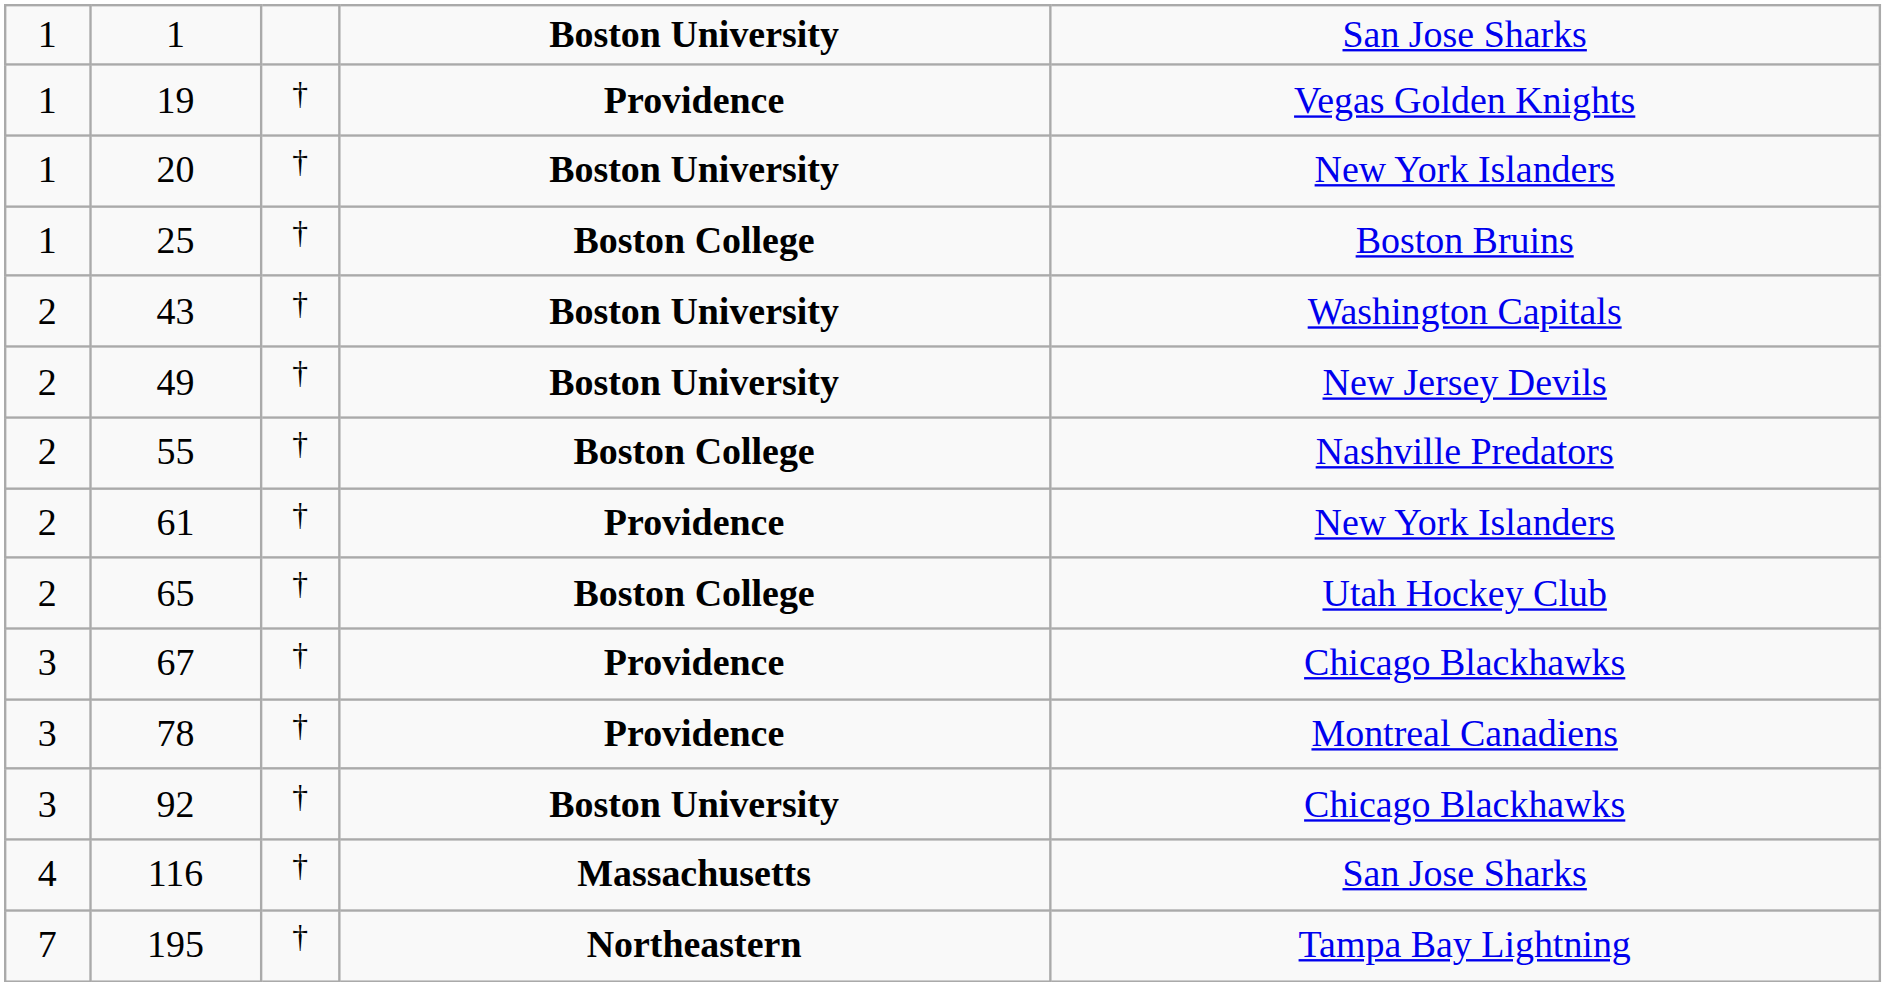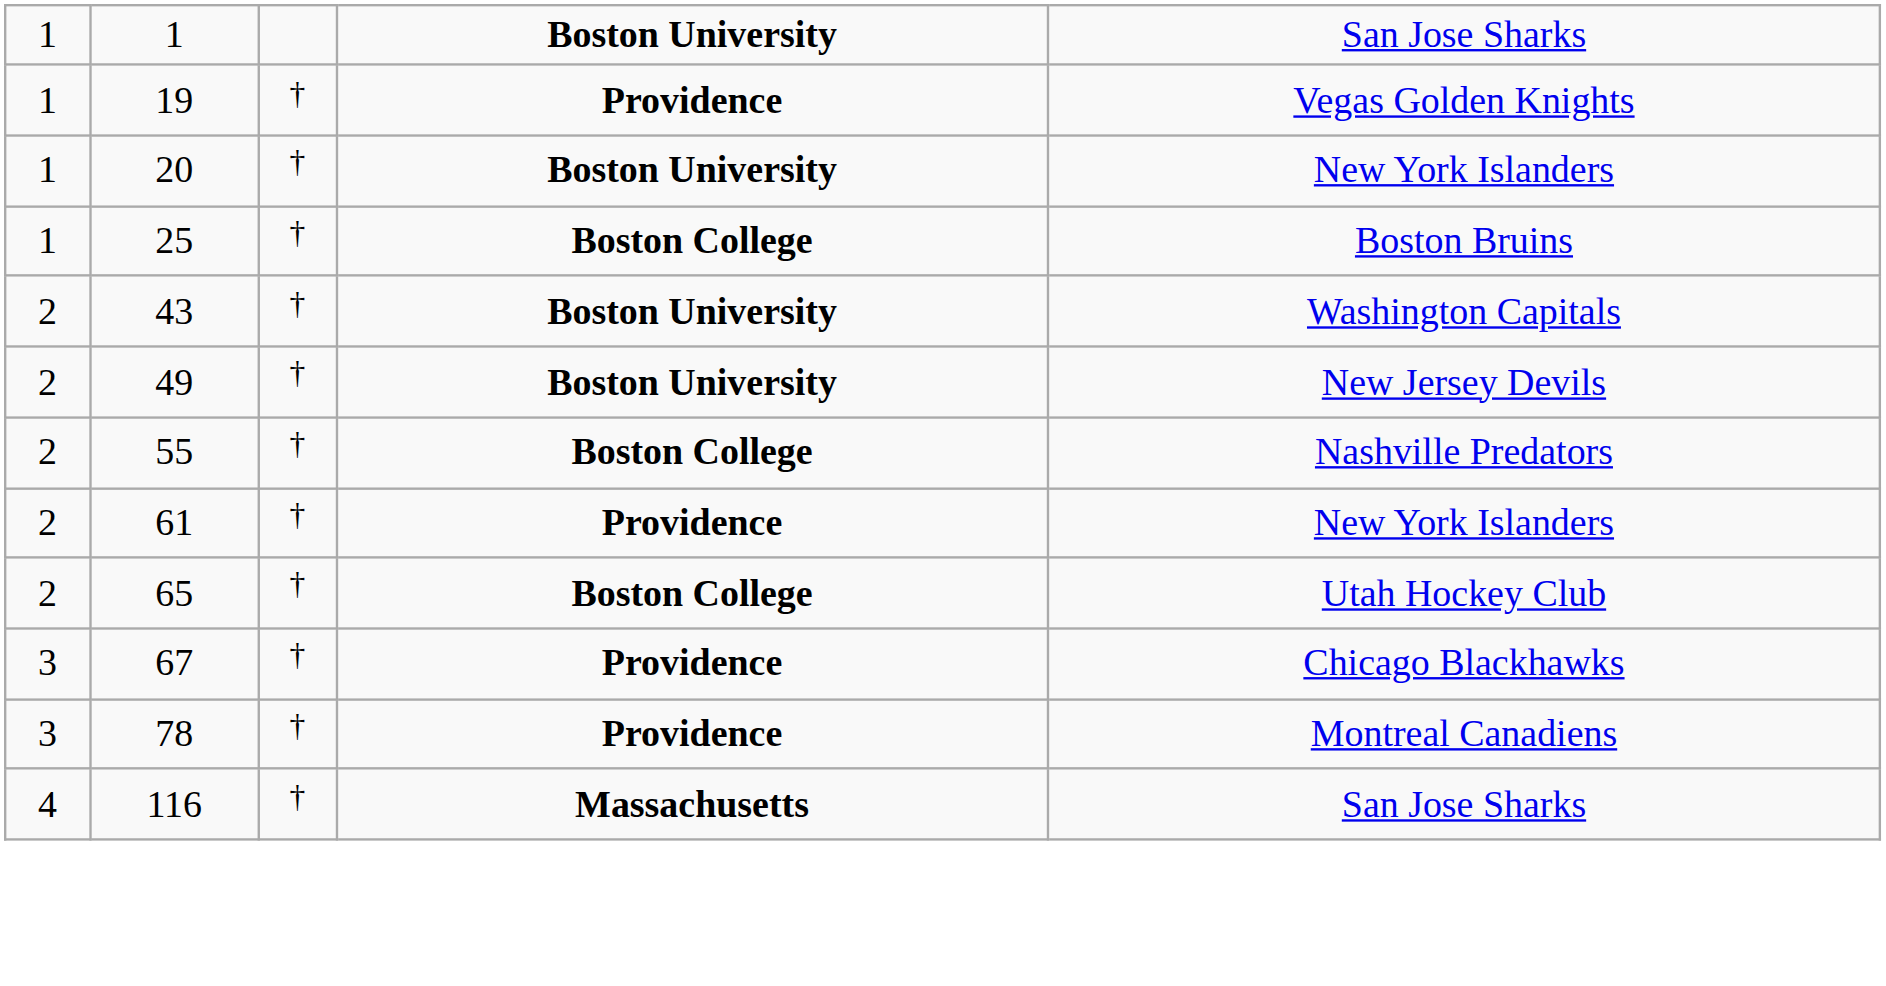- row: 3 | 92 | † | Boston University | Chicago Blackhawks
- row: 7 | 195 | † | Northeastern | Tampa Bay Lightning
